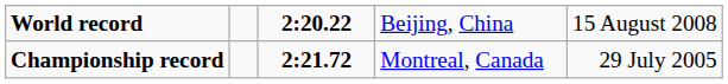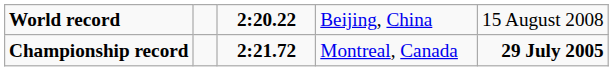Championship record | column 5: normal -> bold
